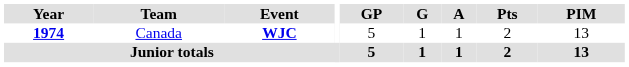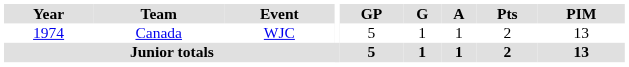Canada | Year: bold -> normal
Canada | Event: bold -> normal
